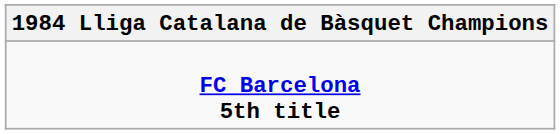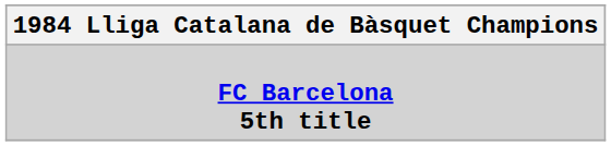row 2 | column 1: no background -> lightgrey background
